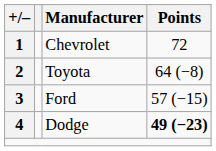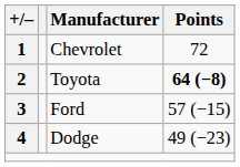Toyota | Points: normal -> bold
Dodge | Points: bold -> normal
